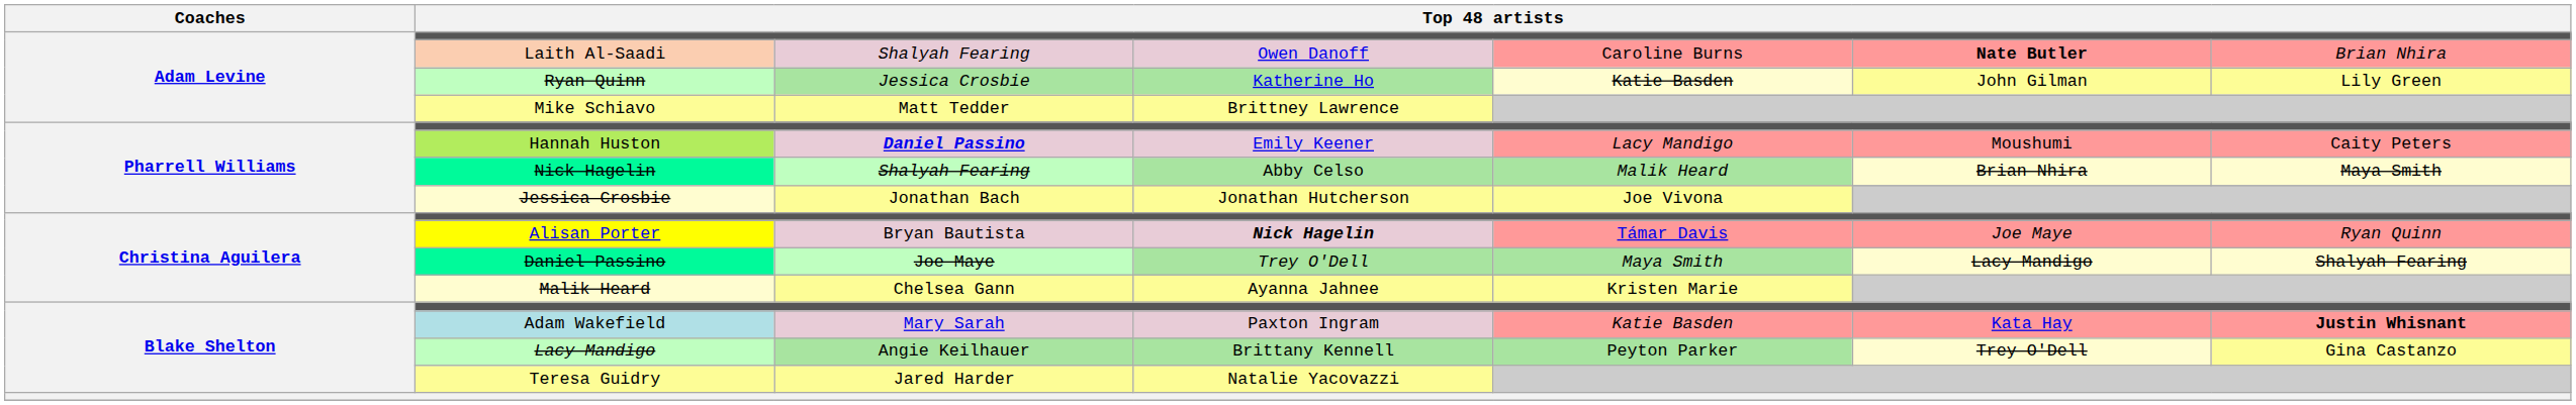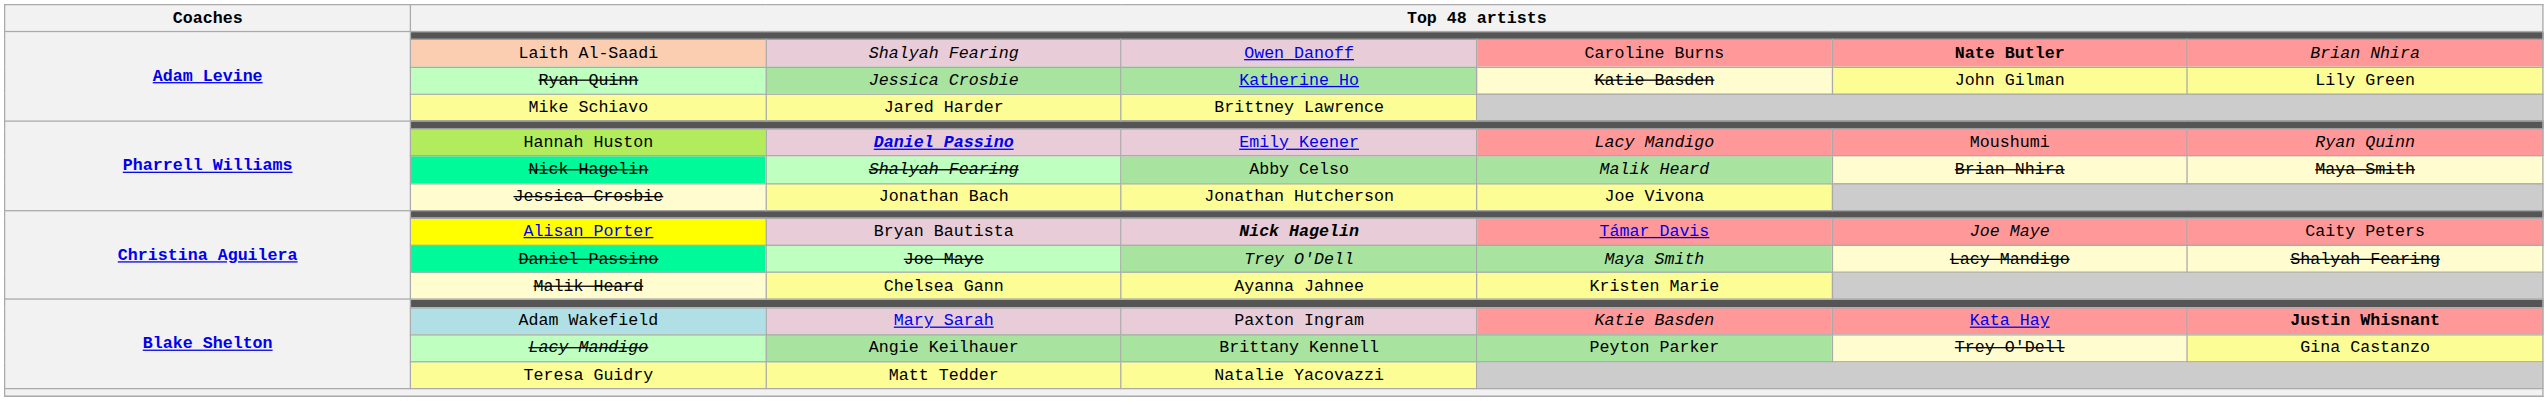Mike Schiavo | column 3: Matt Tedder -> Jared Harder
Hannah Huston | column 7: Caity Peters -> Ryan Quinn
Alisan Porter | column 7: Ryan Quinn -> Caity Peters
Teresa Guidry | column 3: Jared Harder -> Matt Tedder
